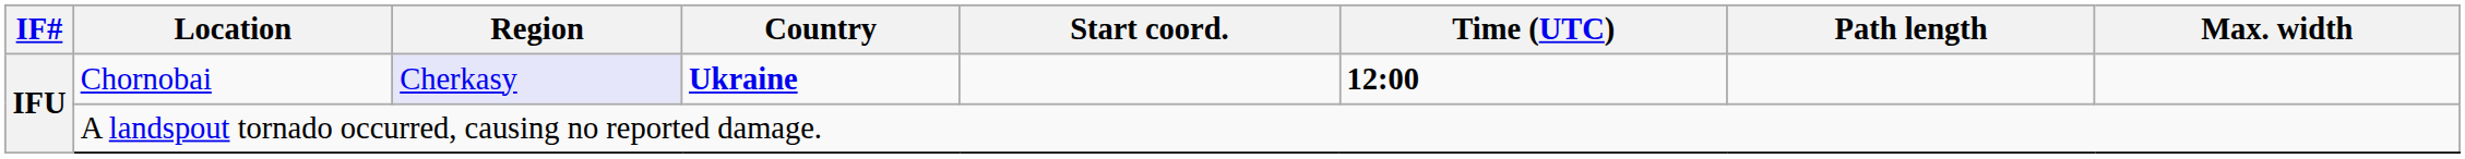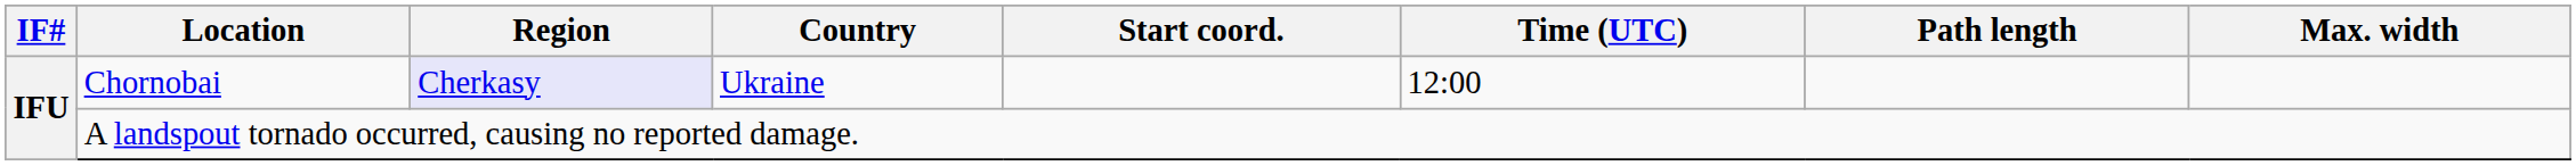Chornobai | Country: bold -> normal
Chornobai | Time (UTC): bold -> normal
